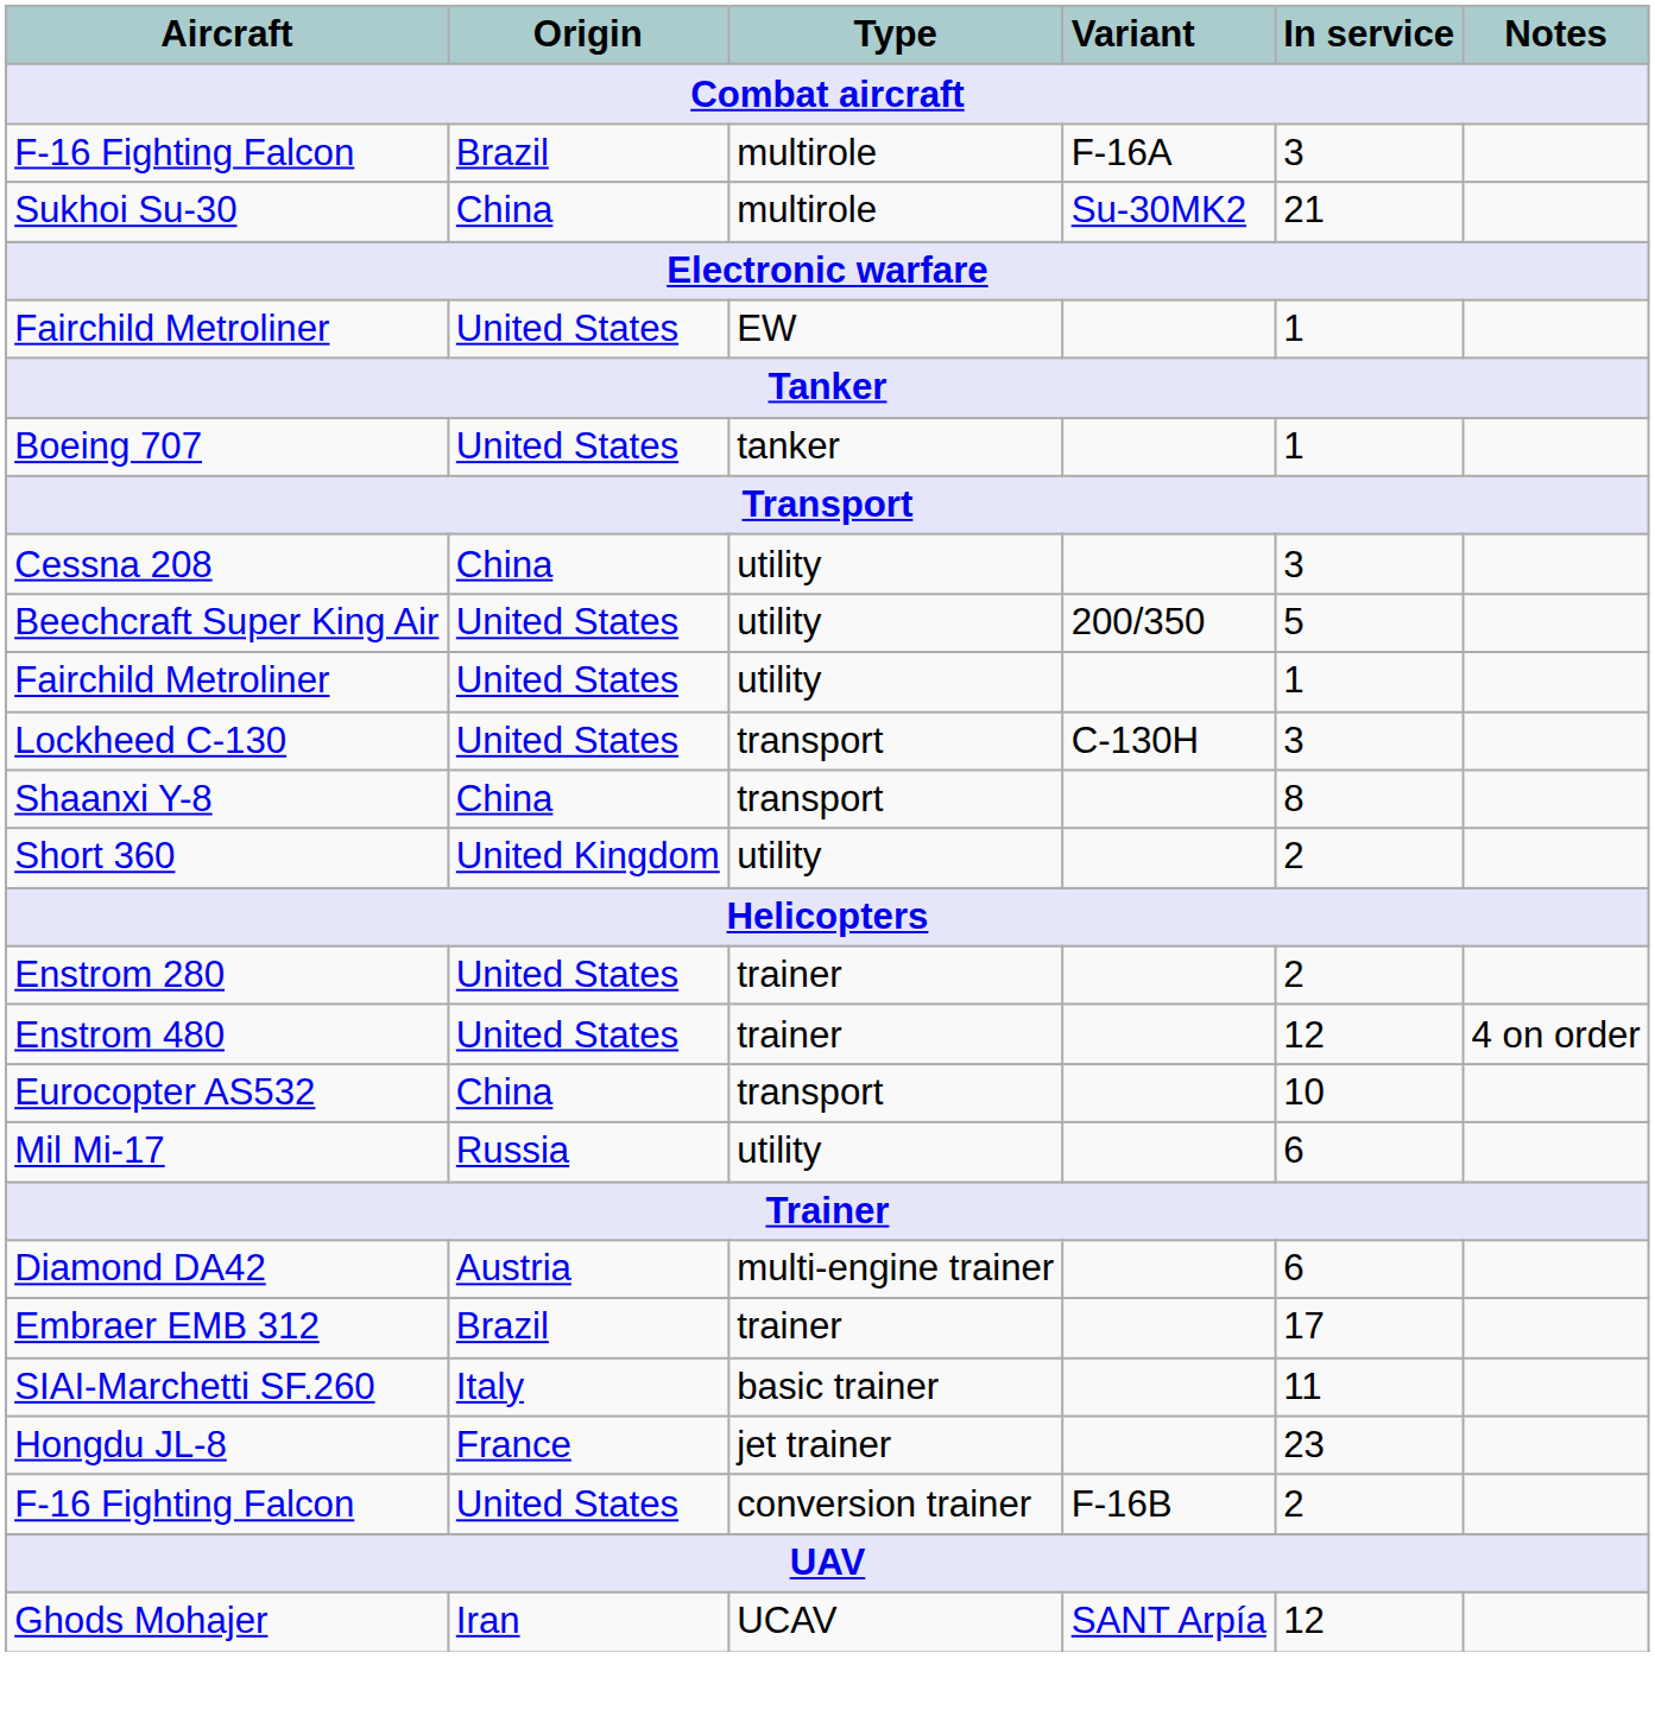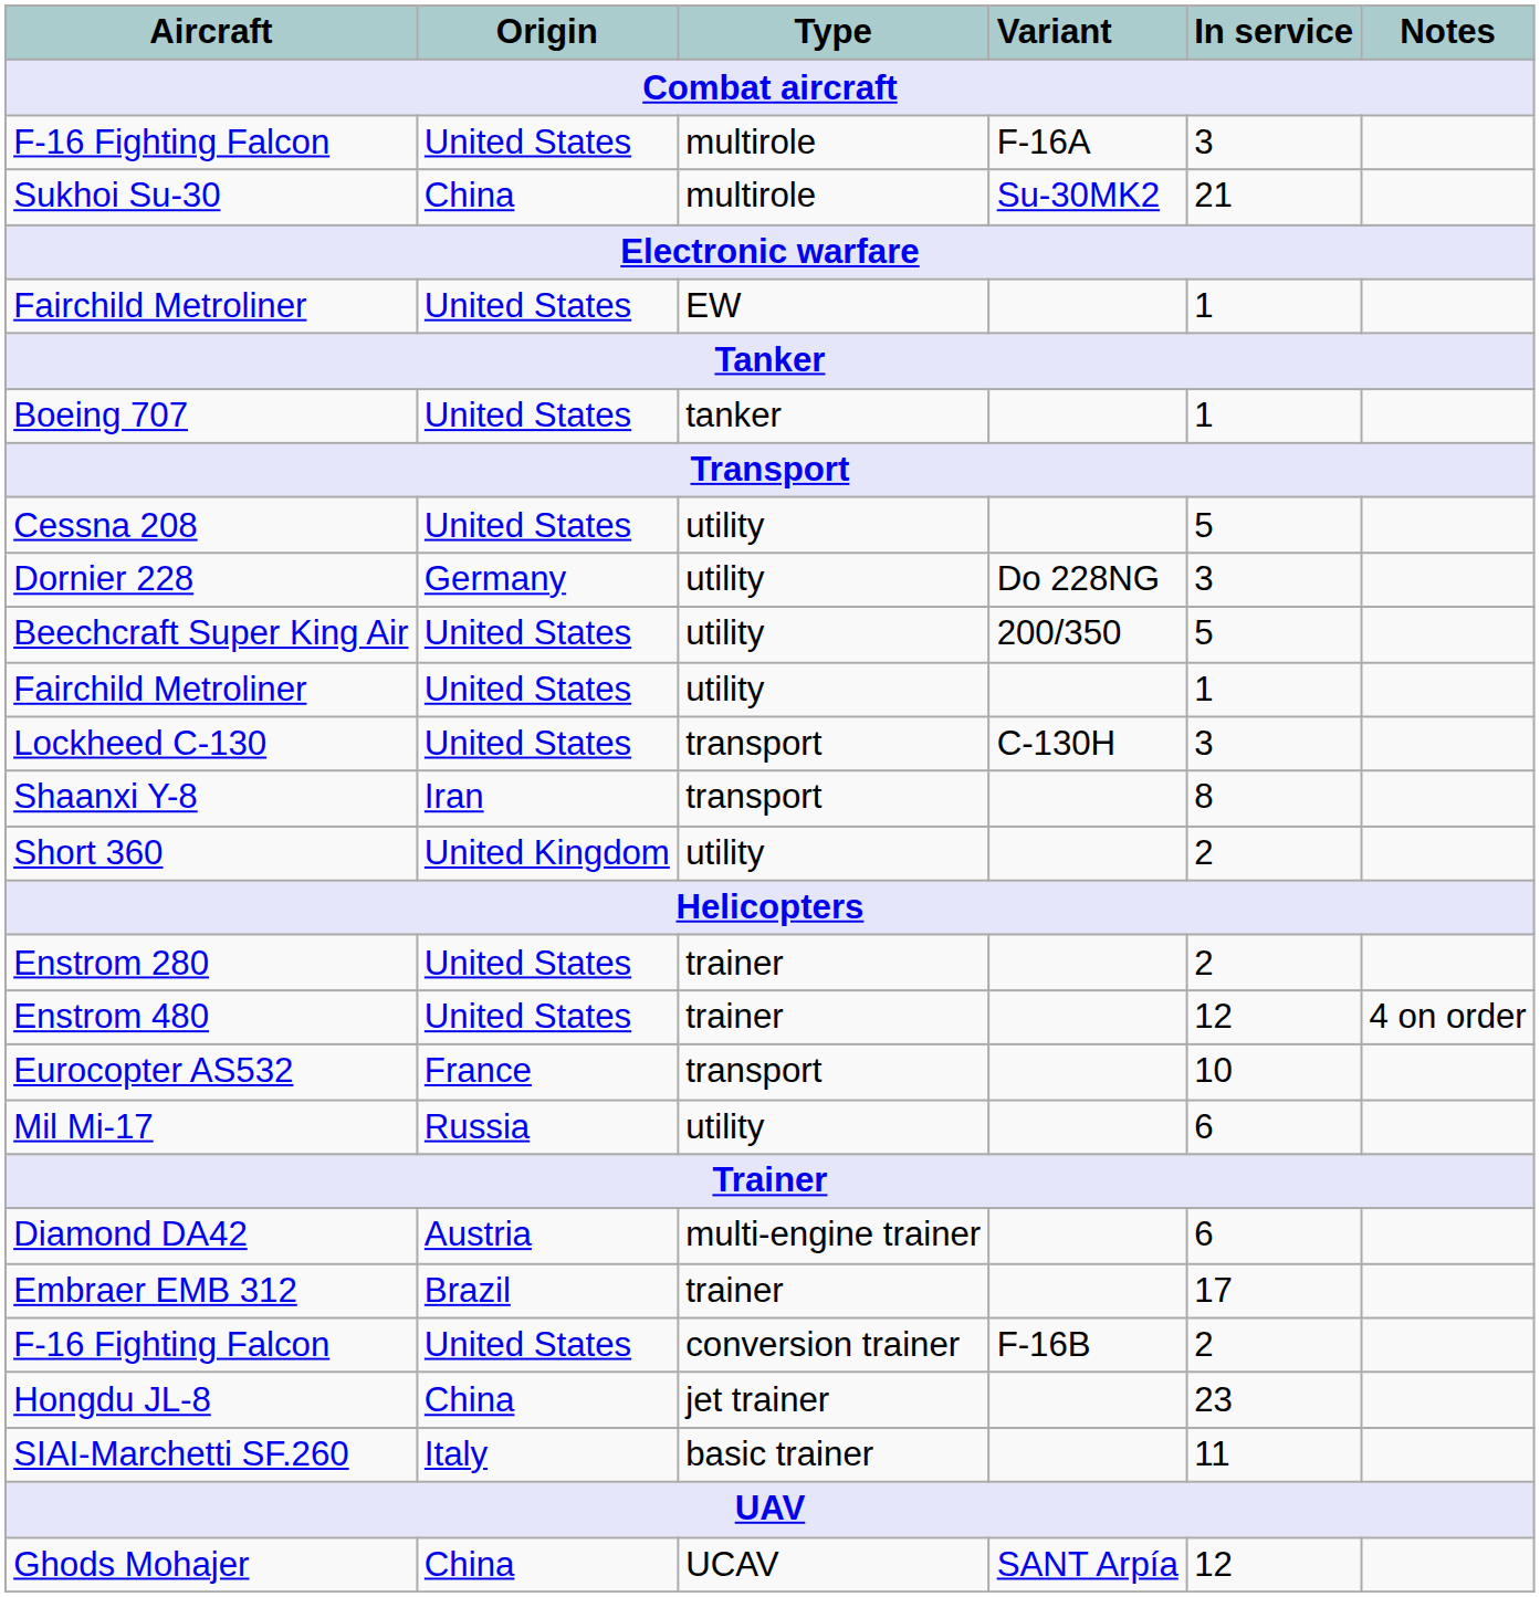F-16 Fighting Falcon / multirole | Origin: Brazil -> United States
Cessna 208 | Origin: China -> United States
Cessna 208 | In service: 3 -> 5
+ row: Dornier 228 | Germany | utility | Do 228NG | 3
Shaanxi Y-8 | Origin: China -> Iran
Eurocopter AS532 | Origin: China -> France
rows swapped: F-16 Fighting Falcon / conversion trainer <-> SIAI-Marchetti SF.260
Hongdu JL-8 | Origin: France -> China
Ghods Mohajer | Origin: Iran -> China
